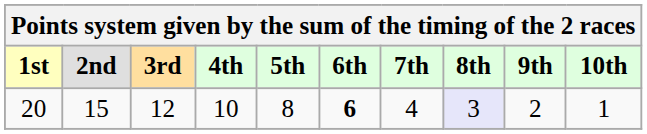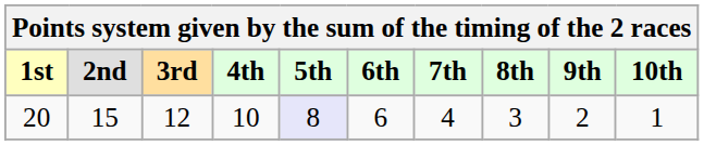20 | 5th: no background -> lavender background
20 | 6th: bold -> normal
20 | 8th: lavender background -> no background
